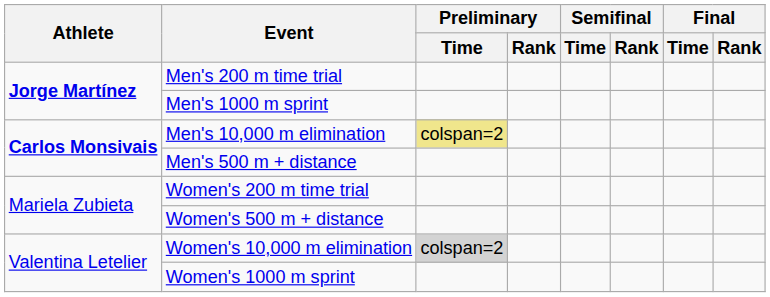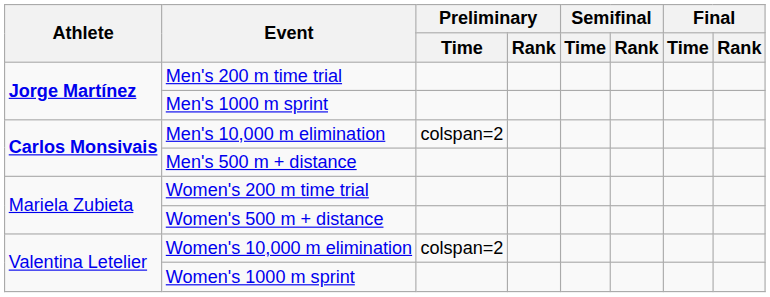Men's 10,000 m elimination | Preliminary / Time: khaki background -> no background
Women's 10,000 m elimination | Preliminary / Time: lightgrey background -> no background
